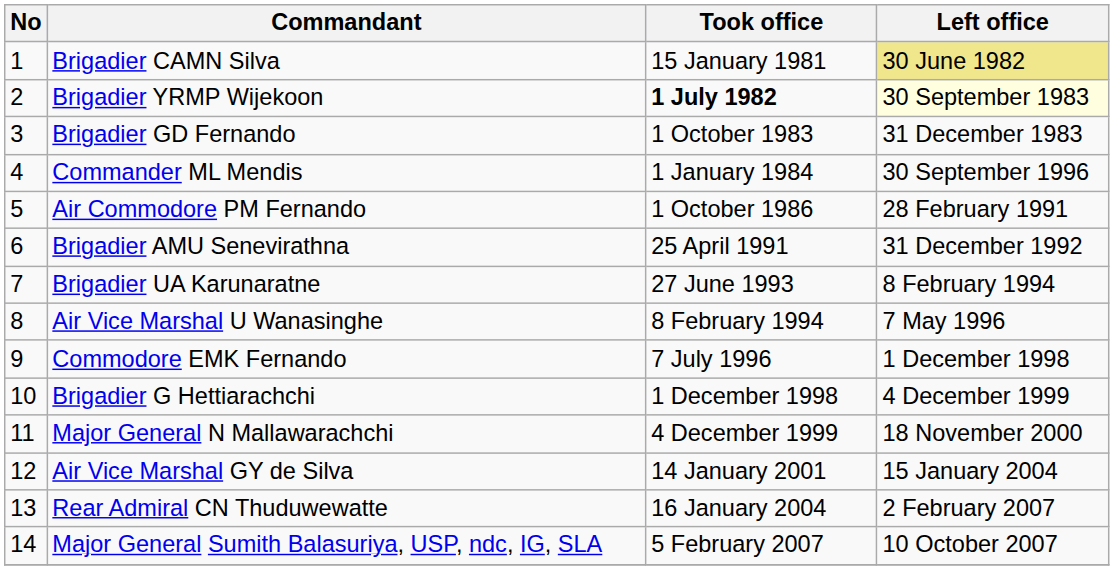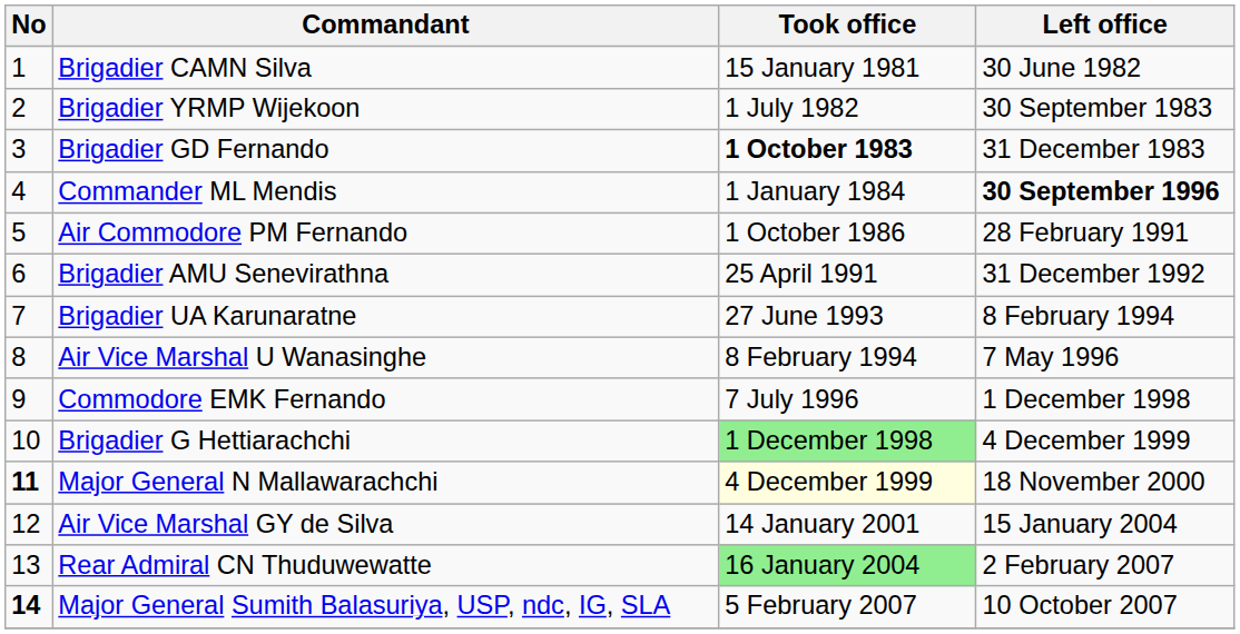Brigadier CAMN Silva | Left office: khaki background -> no background
Brigadier YRMP Wijekoon | Took office: bold -> normal
Brigadier YRMP Wijekoon | Left office: lightyellow background -> no background
Brigadier GD Fernando | Took office: normal -> bold
Commander ML Mendis | Left office: normal -> bold
Brigadier G Hettiarachchi | Took office: no background -> lightgreen background
Major General N Mallawarachchi | No: normal -> bold
Major General N Mallawarachchi | Took office: no background -> lightyellow background
Rear Admiral CN Thuduwewatte | Took office: no background -> lightgreen background
Major General Sumith Balasuriya, USP, ndc, IG, SLA | No: normal -> bold
